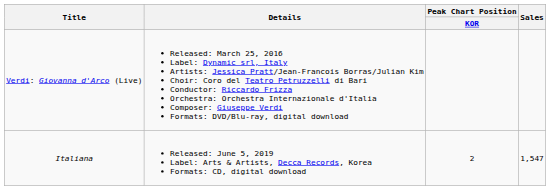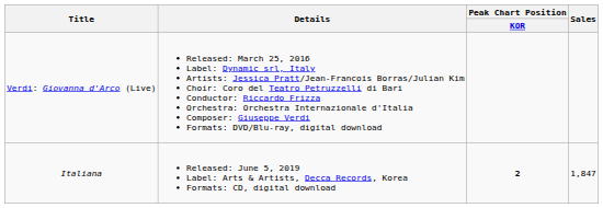Italiana | Peak Chart Position / KOR: normal -> bold
Italiana | Sales: 1,547 -> 1,847
